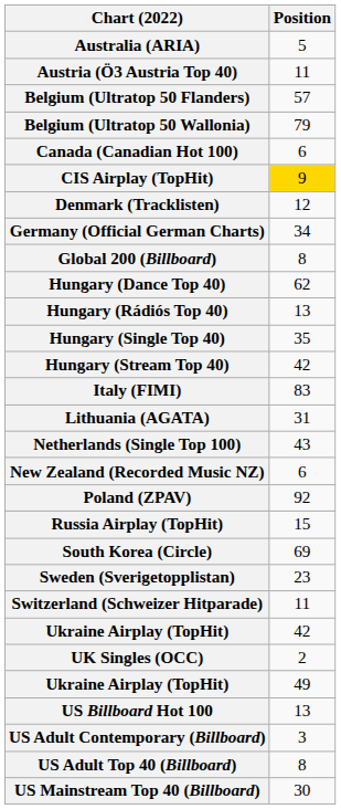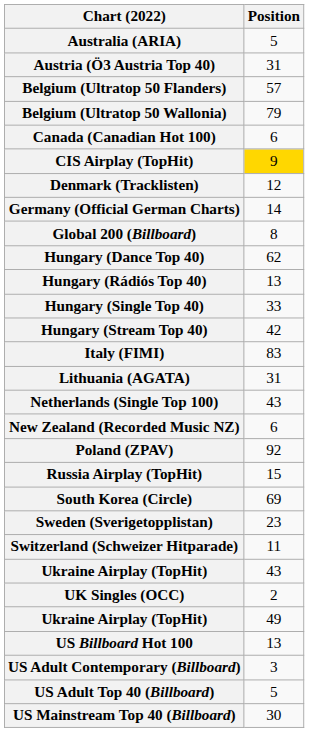row 3 | Position: 11 -> 31
row 9 | Position: 34 -> 14
row 13 | Position: 35 -> 33
row 24 | Position: 42 -> 43
row 29 | Position: 8 -> 5
